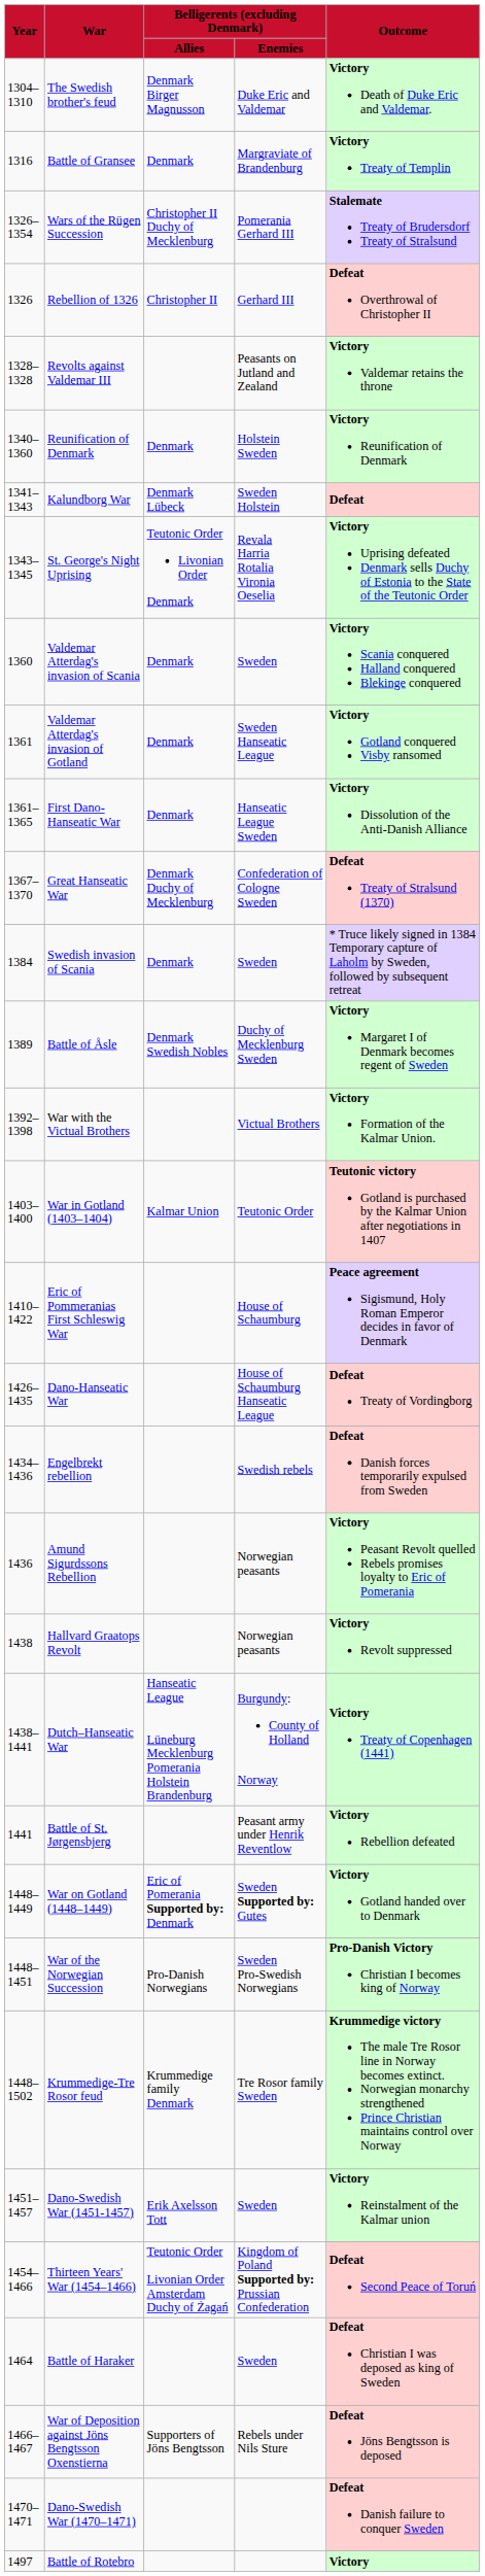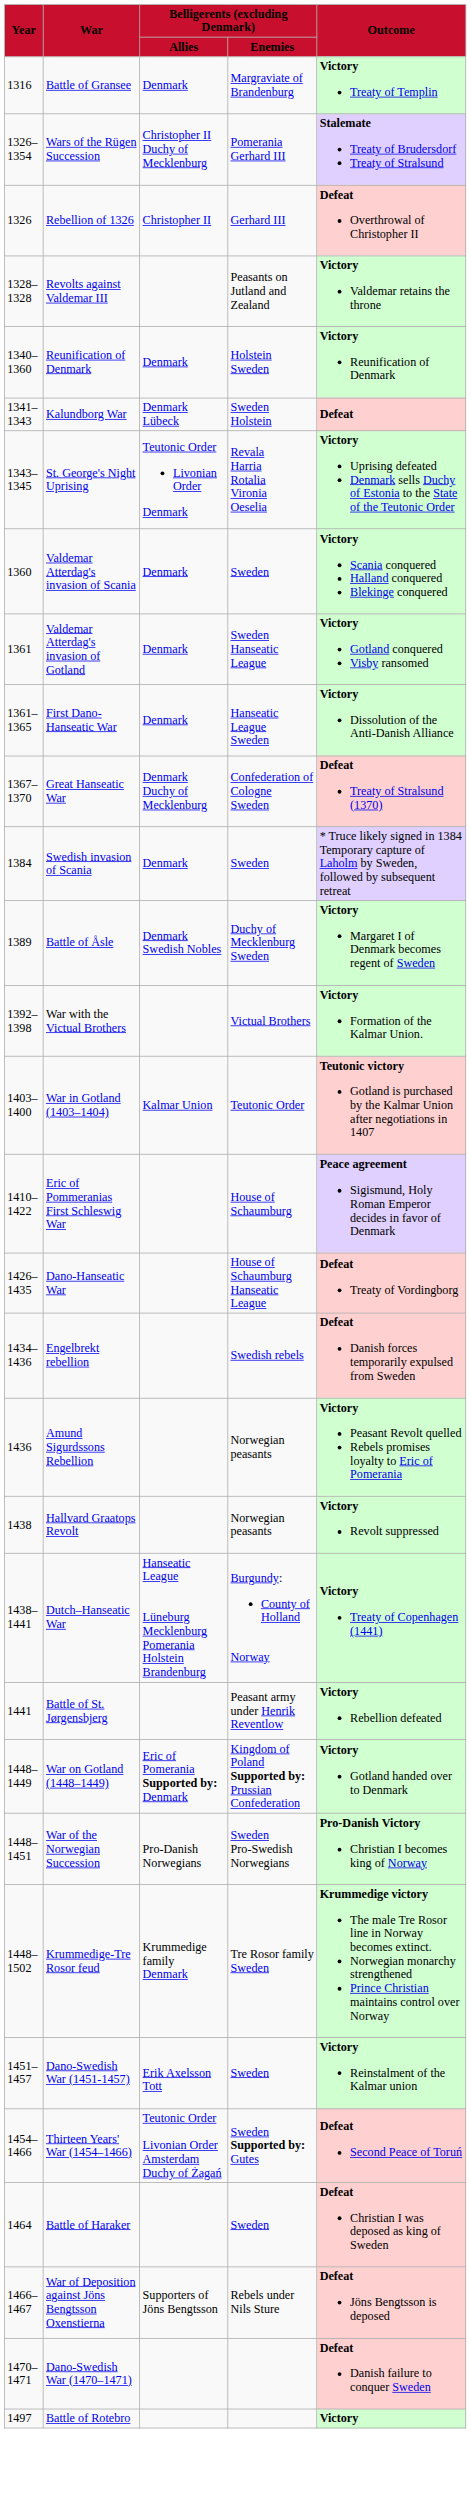- row: 1304–1310 | The Swedish brother's feud | Denmark Birger Magnusson | Duke Eric and Valdemar | Victory Death of Duke Eric and Valdemar.
War on Gotland (1448–1449) | Belligerents (excluding Denmark) / Enemies: Sweden Supported by: Gutes -> Kingdom of Poland Supported by: Prussian Confederation
Thirteen Years' War (1454–1466) | Belligerents (excluding Denmark) / Enemies: Kingdom of Poland Supported by: Prussian Confederation -> Sweden Supported by: Gutes
